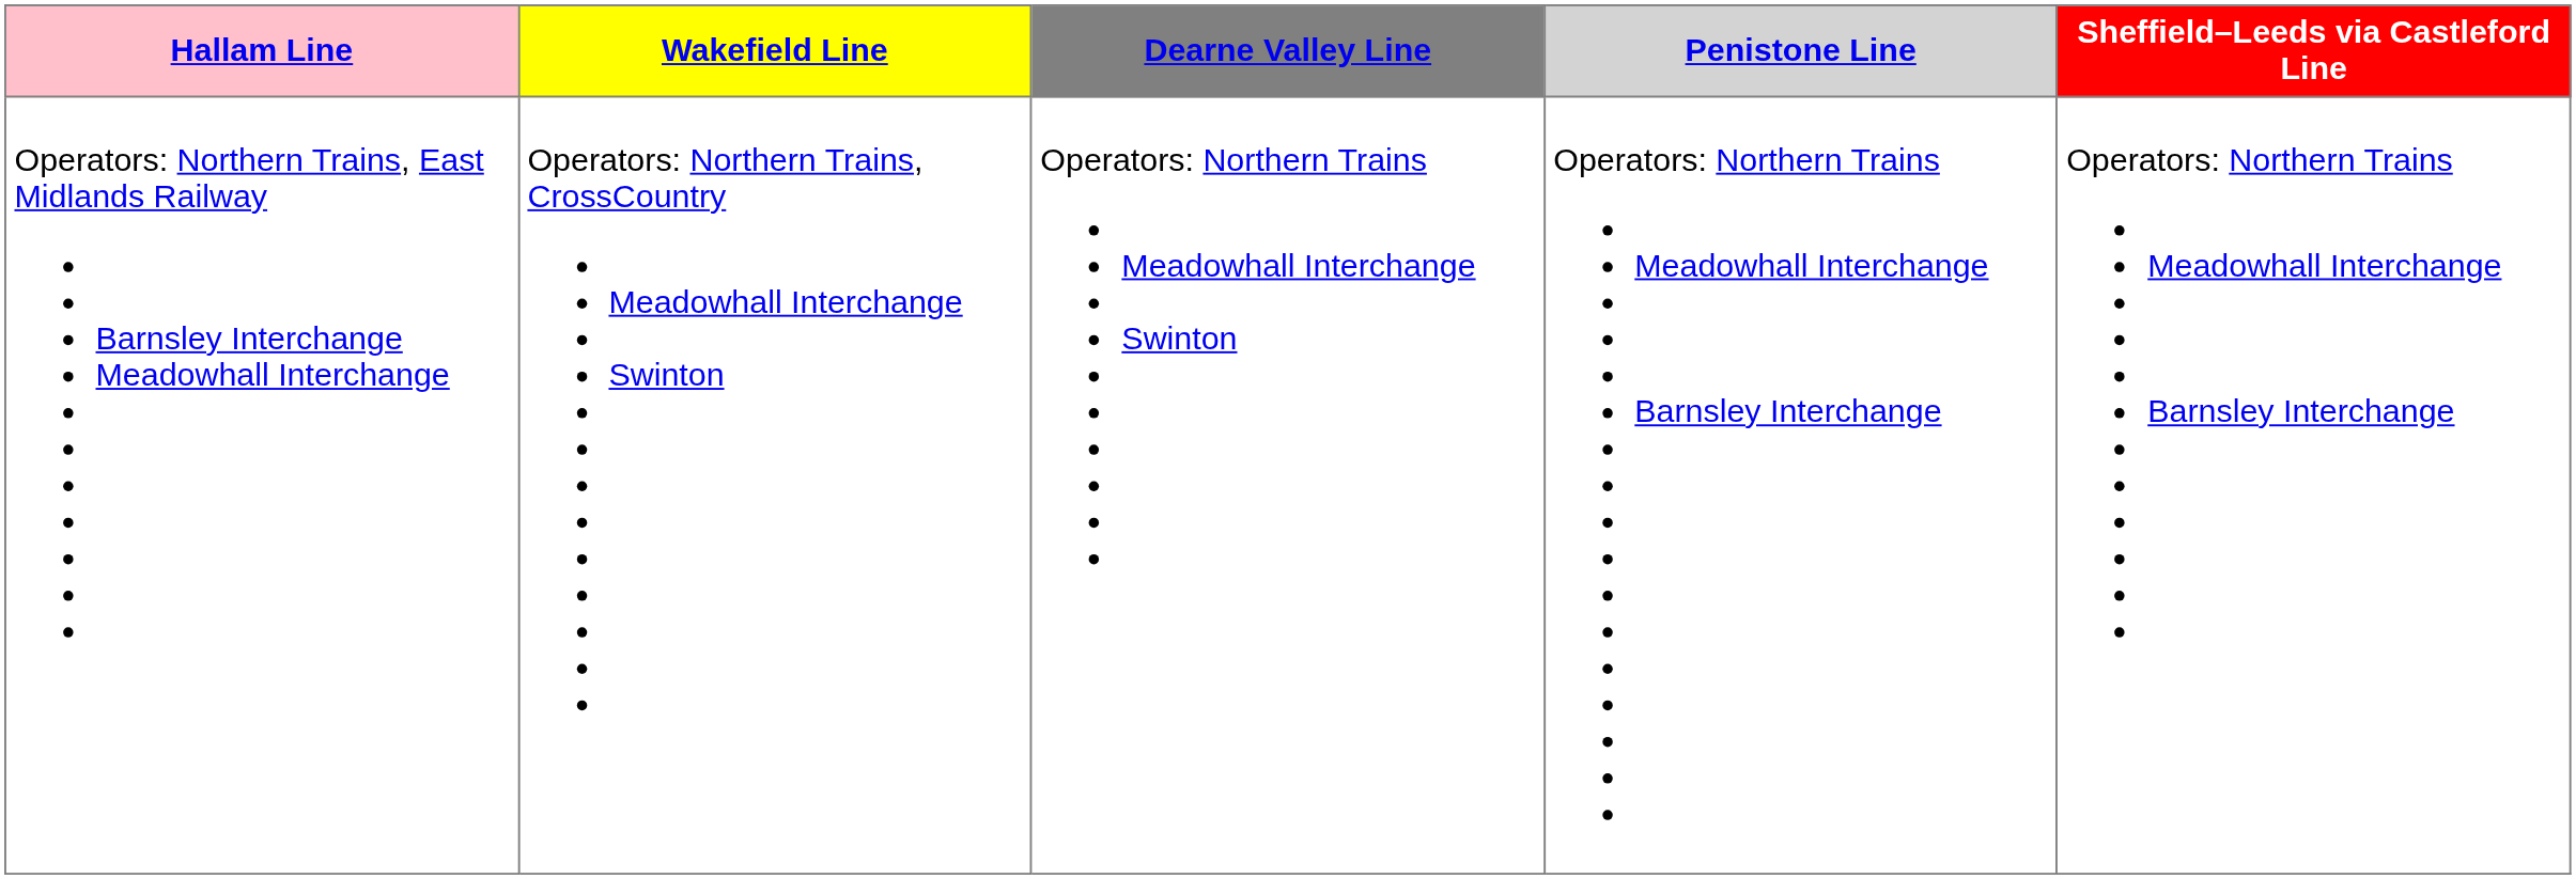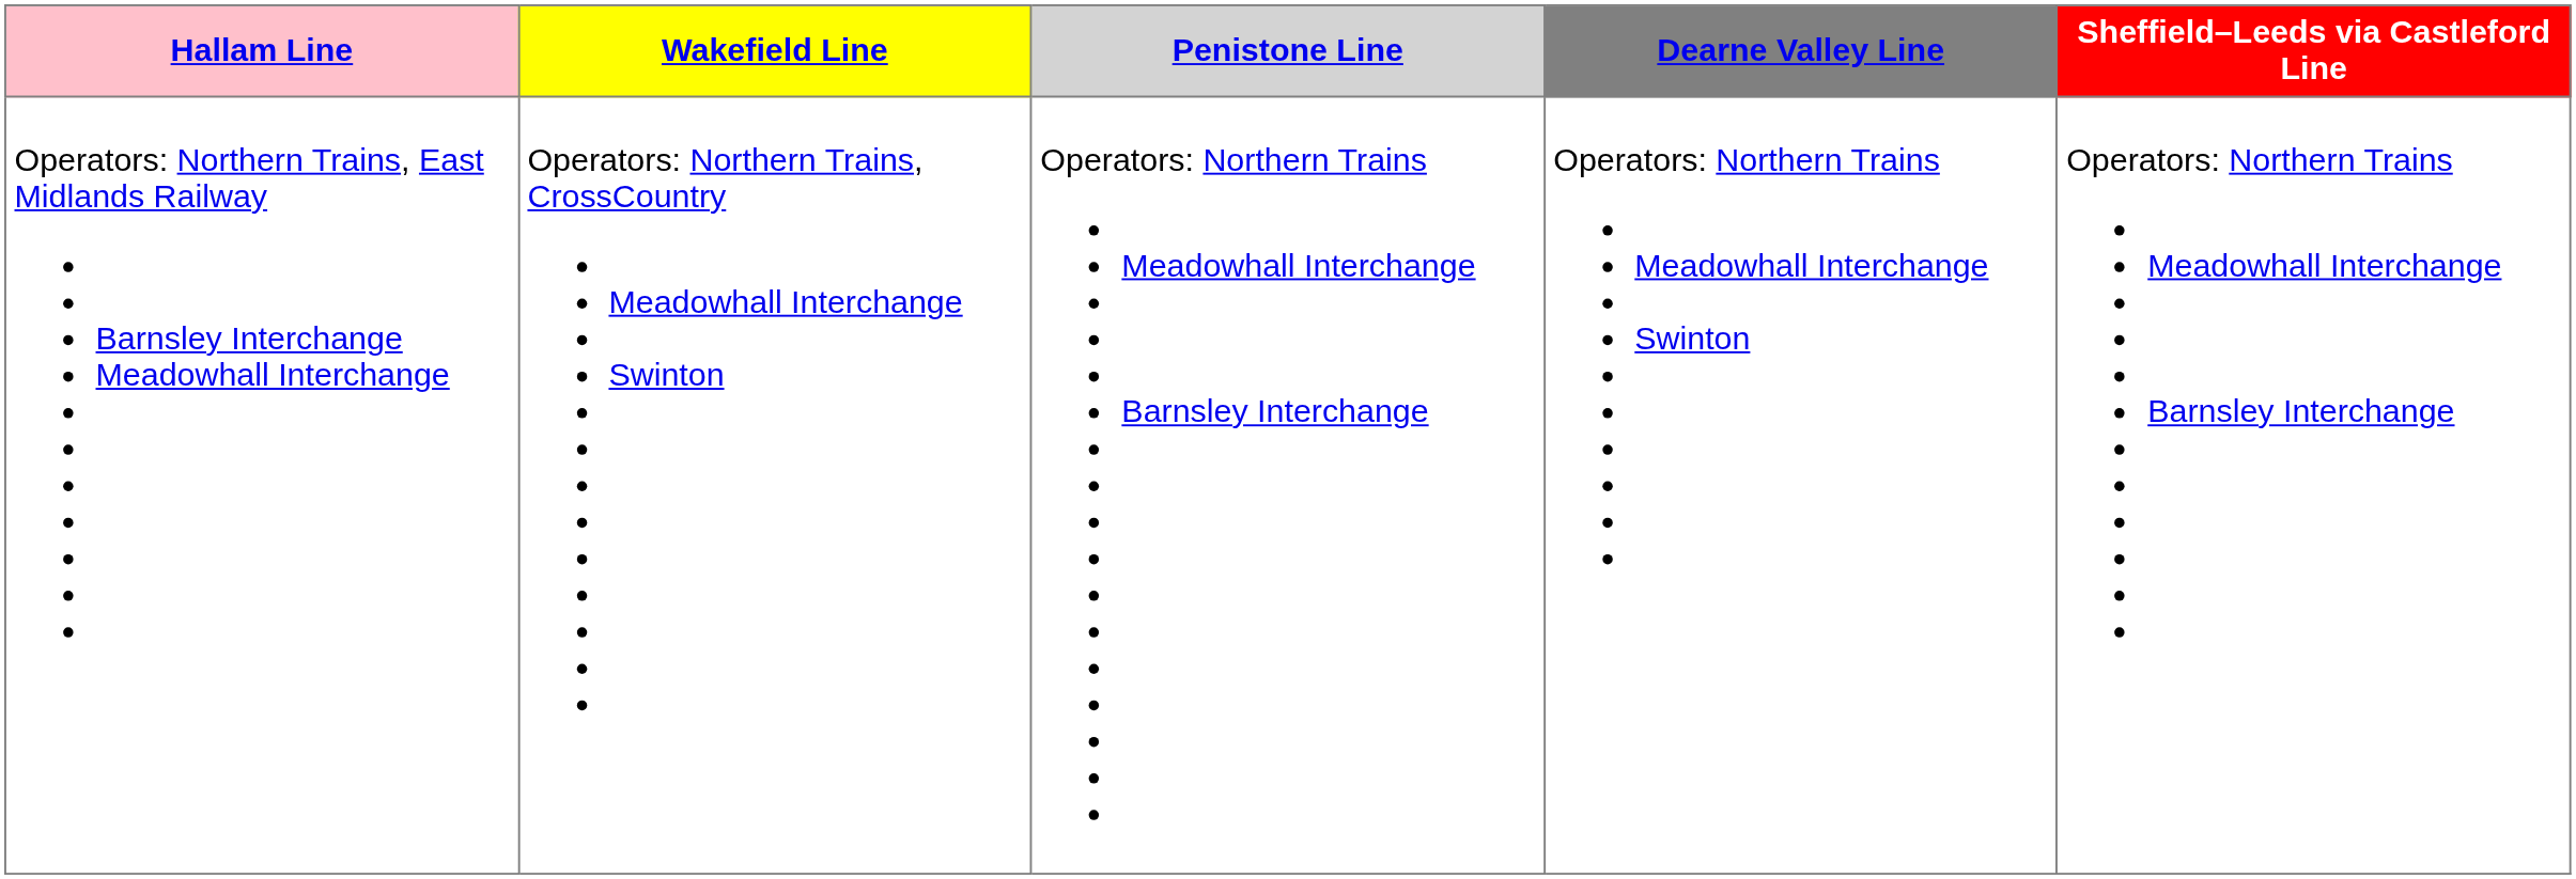columns swapped: Dearne Valley Line <-> Penistone Line
